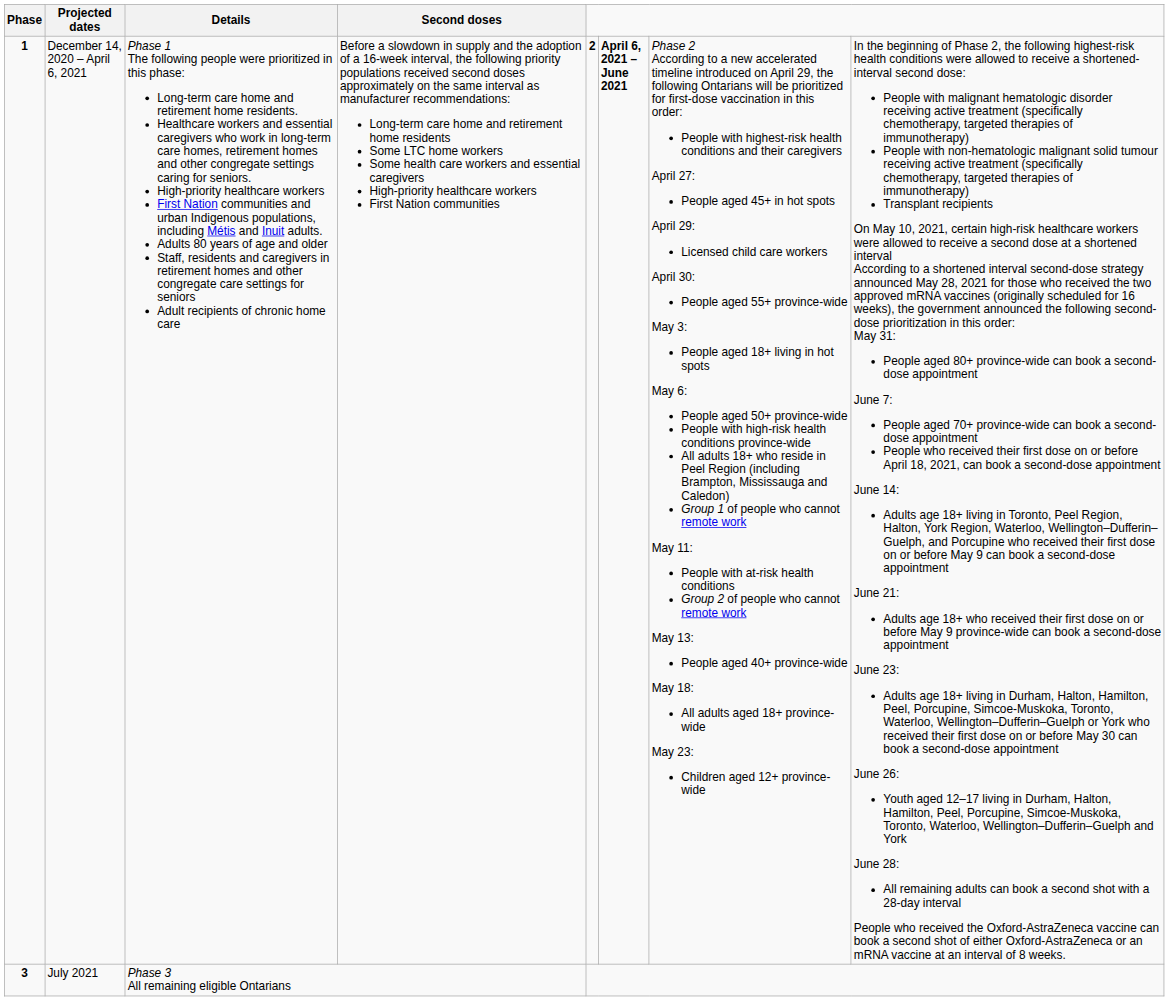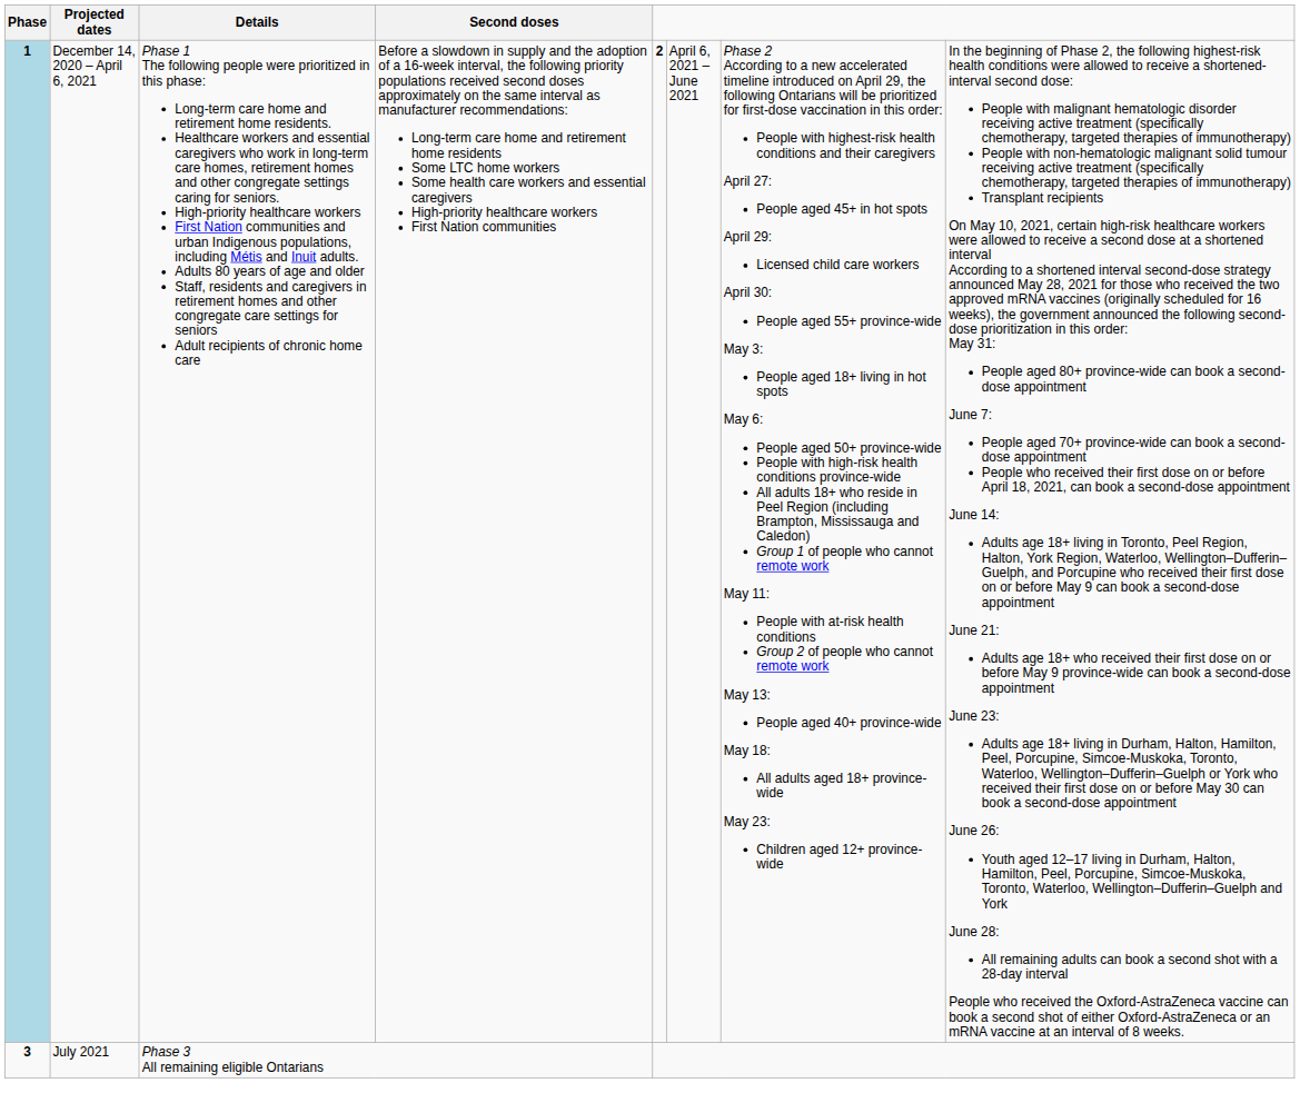December 14, 2020 – April 6, 2021 | Phase: no background -> lightblue background
December 14, 2020 – April 6, 2021 | column 6: bold -> normal
